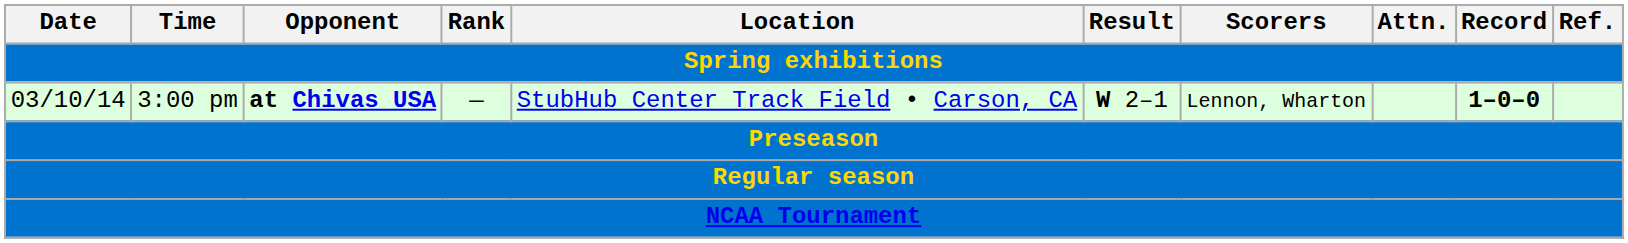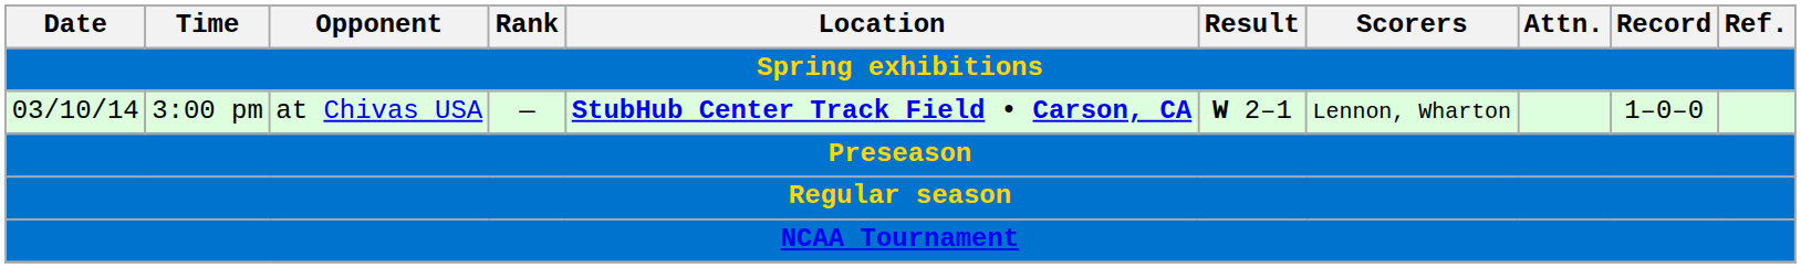3:00 pm | Opponent: bold -> normal
3:00 pm | Location: normal -> bold
3:00 pm | Record: bold -> normal
